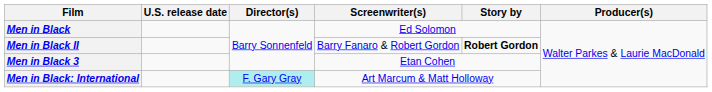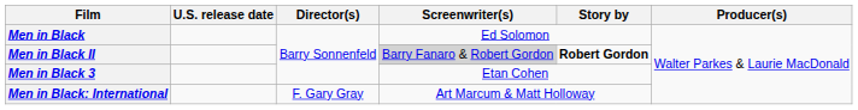Men in Black II | Screenwriter(s): no background -> lightgrey background
Men in Black: International | Director(s): paleturquoise background -> no background
